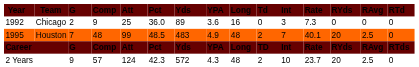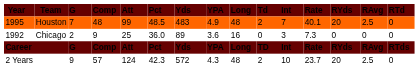rows swapped: 1992 <-> 1995
